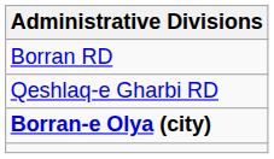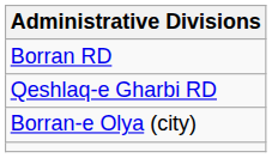row 4 | column 1: bold -> normal
